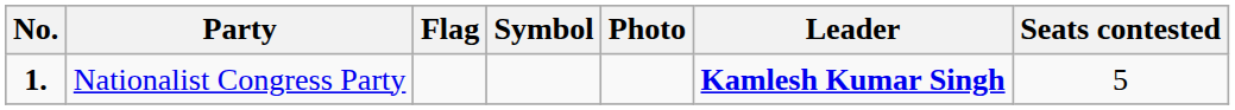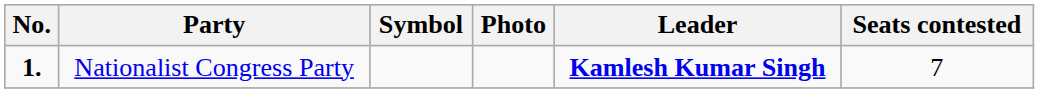- column: Flag
Nationalist Congress Party | Seats contested: 5 -> 7
